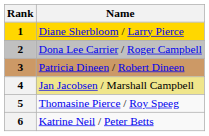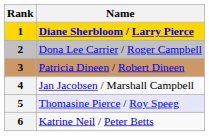Diane Sherbloom / Larry Pierce | Name: normal -> bold
Jan Jacobsen / Marshall Campbell | Name: khaki background -> no background
Thomasine Pierce / Roy Speeg | Name: no background -> lavender background
